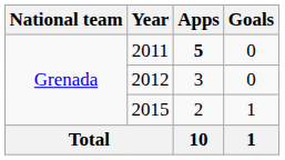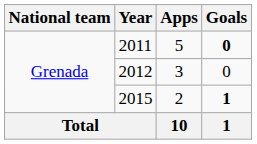2011 | Apps: bold -> normal
2011 | Goals: normal -> bold
2015 | Goals: normal -> bold
